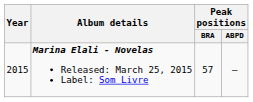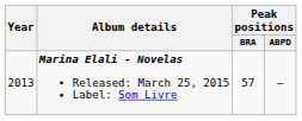row 3 | Year: 2015 -> 2013
